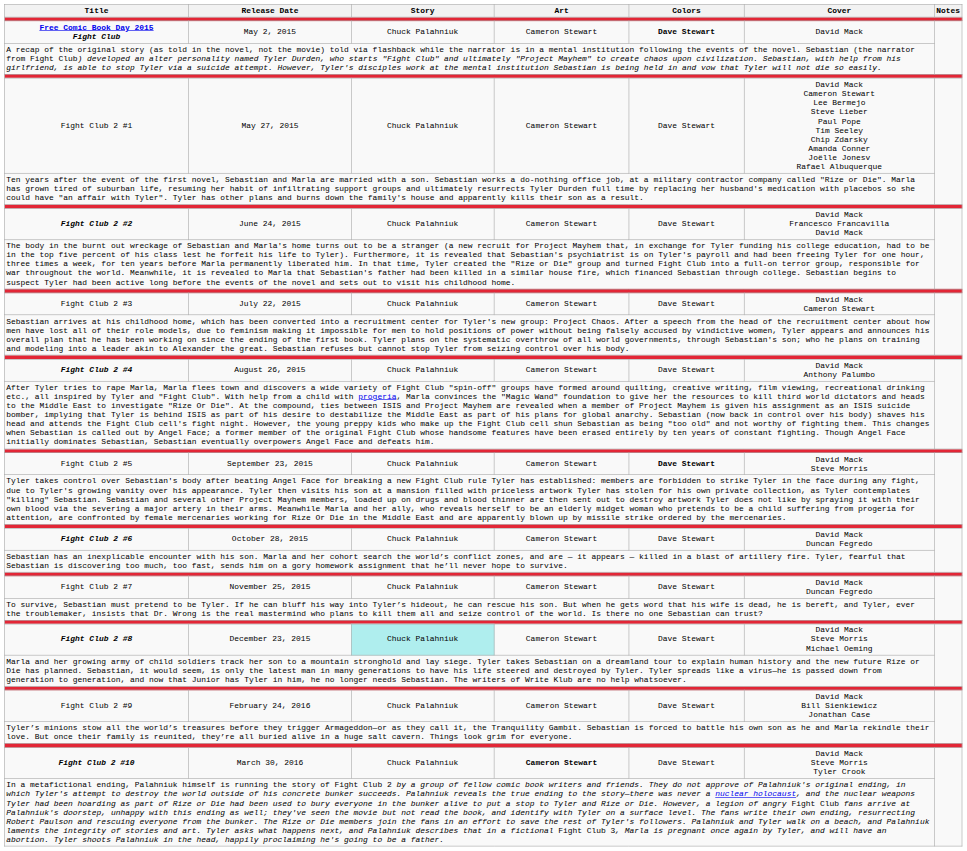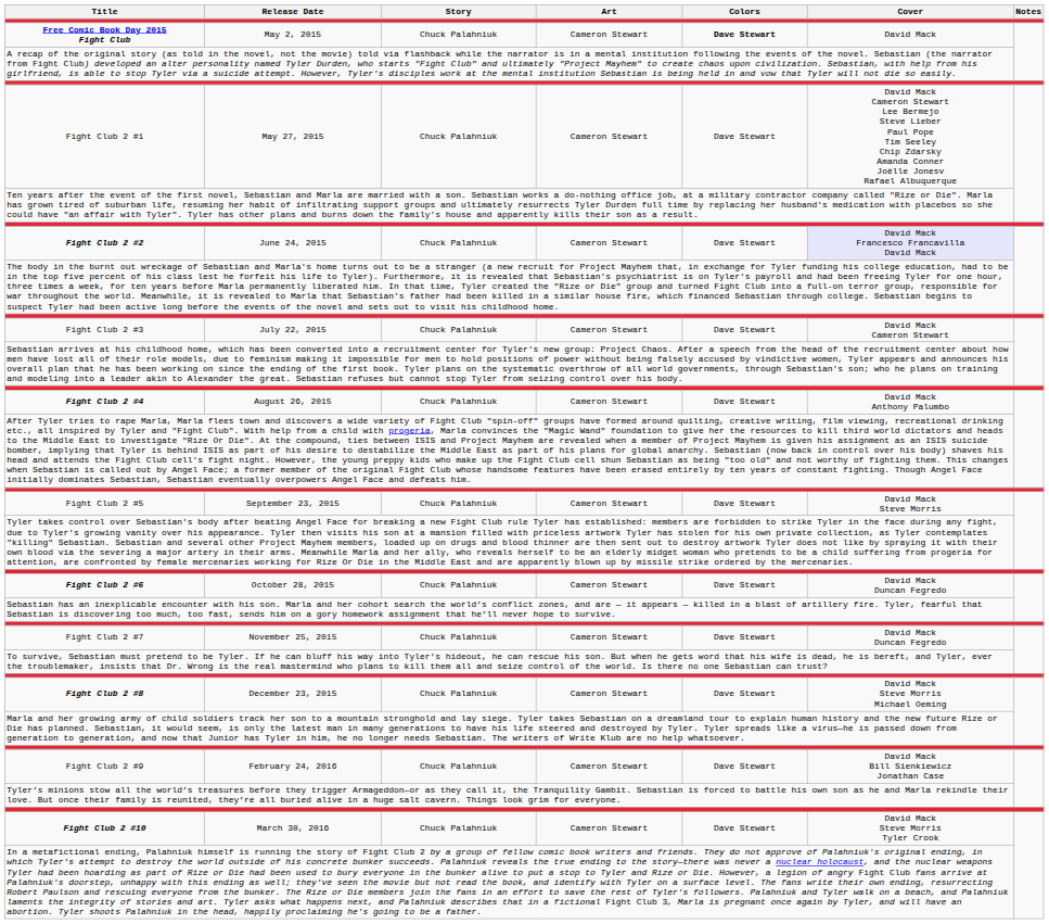Fight Club 2 #2 | Cover: no background -> lavender background
Fight Club 2 #5 | Colors: bold -> normal
Fight Club 2 #8 | Story: paleturquoise background -> no background
Fight Club 2 #10 | Art: bold -> normal
